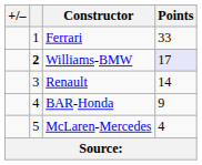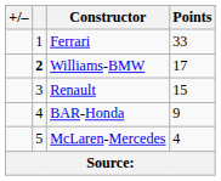Williams-BMW | Points: lavender background -> no background
Renault | Points: 14 -> 15
